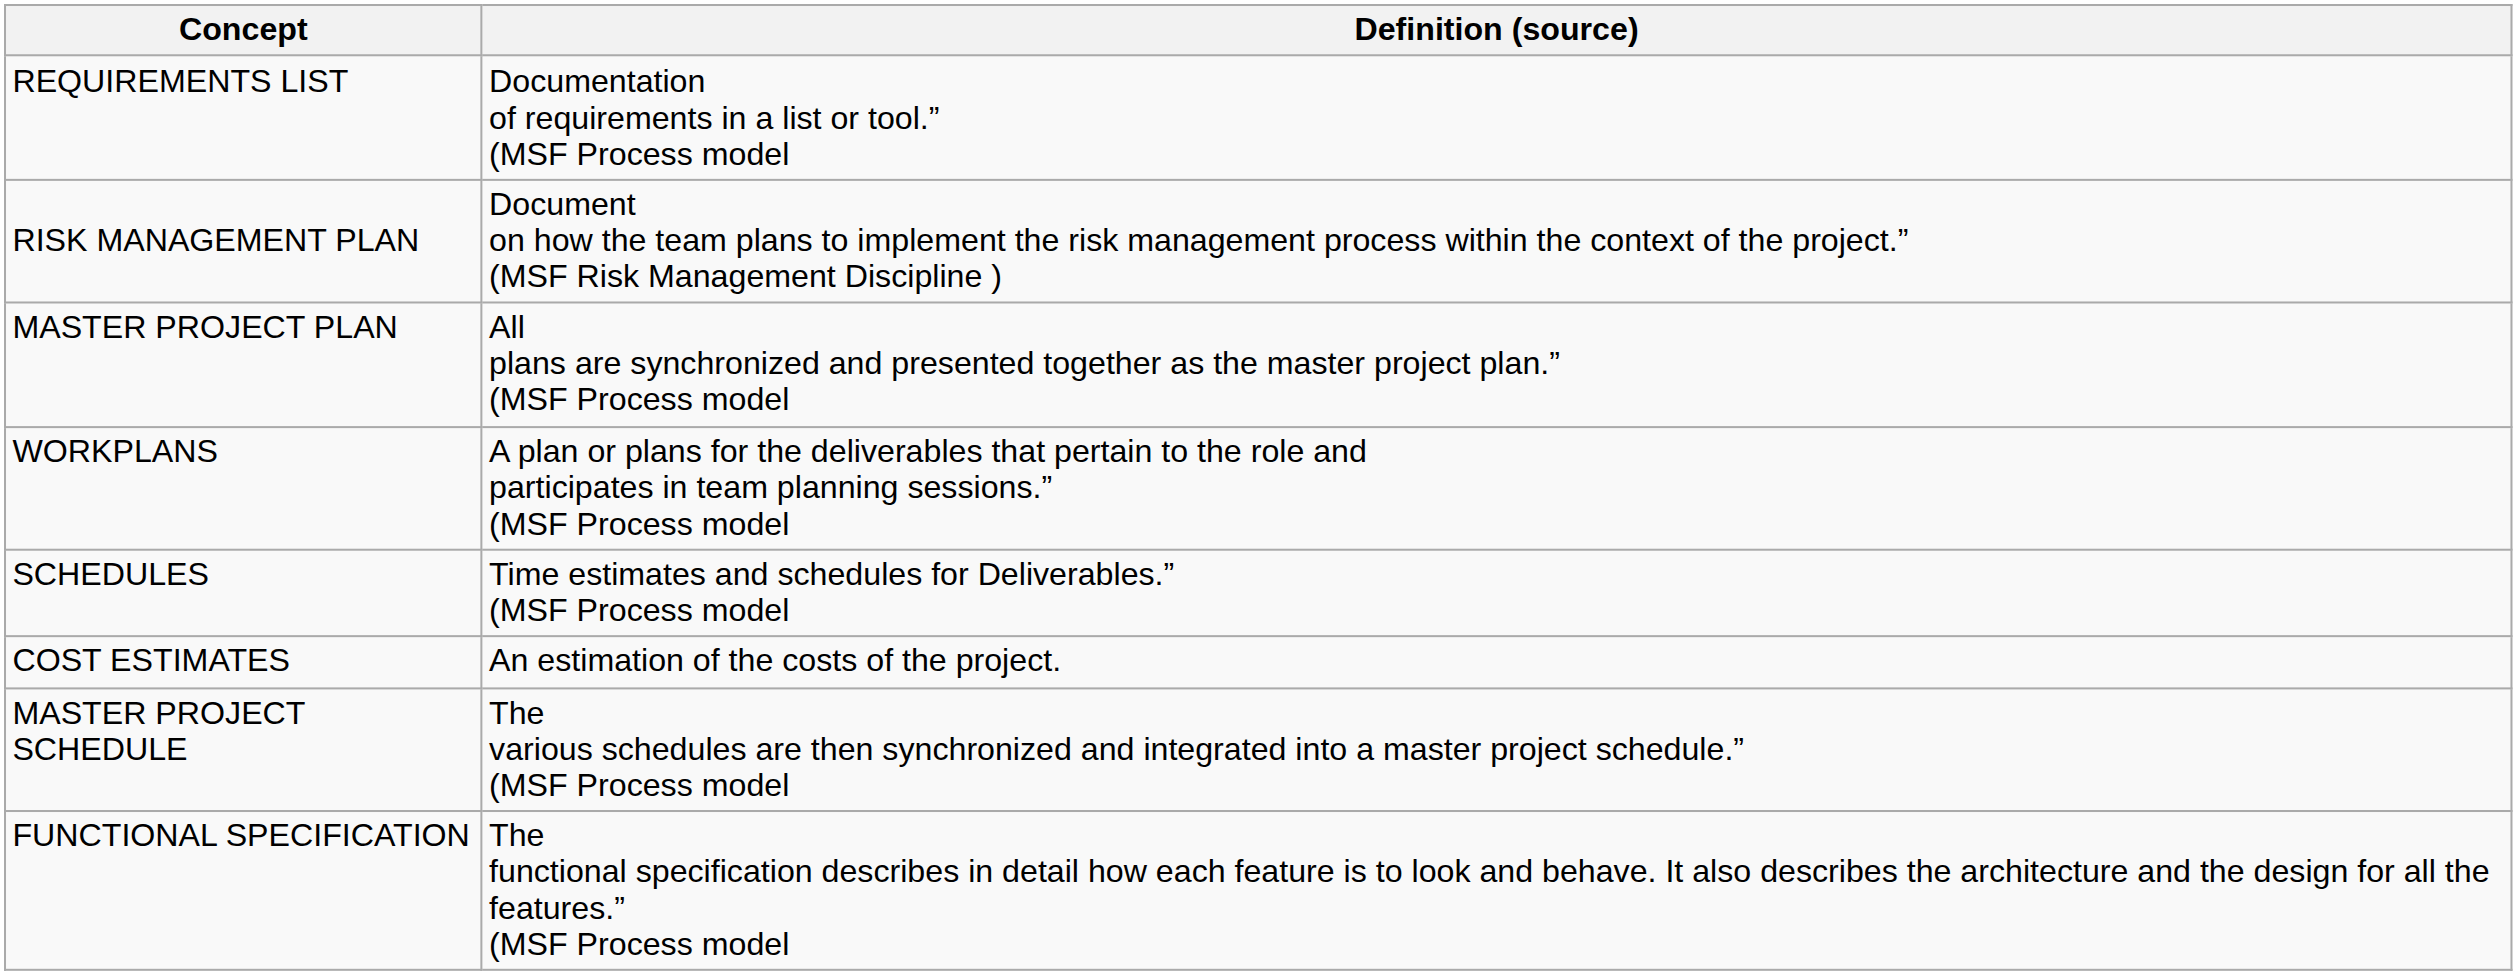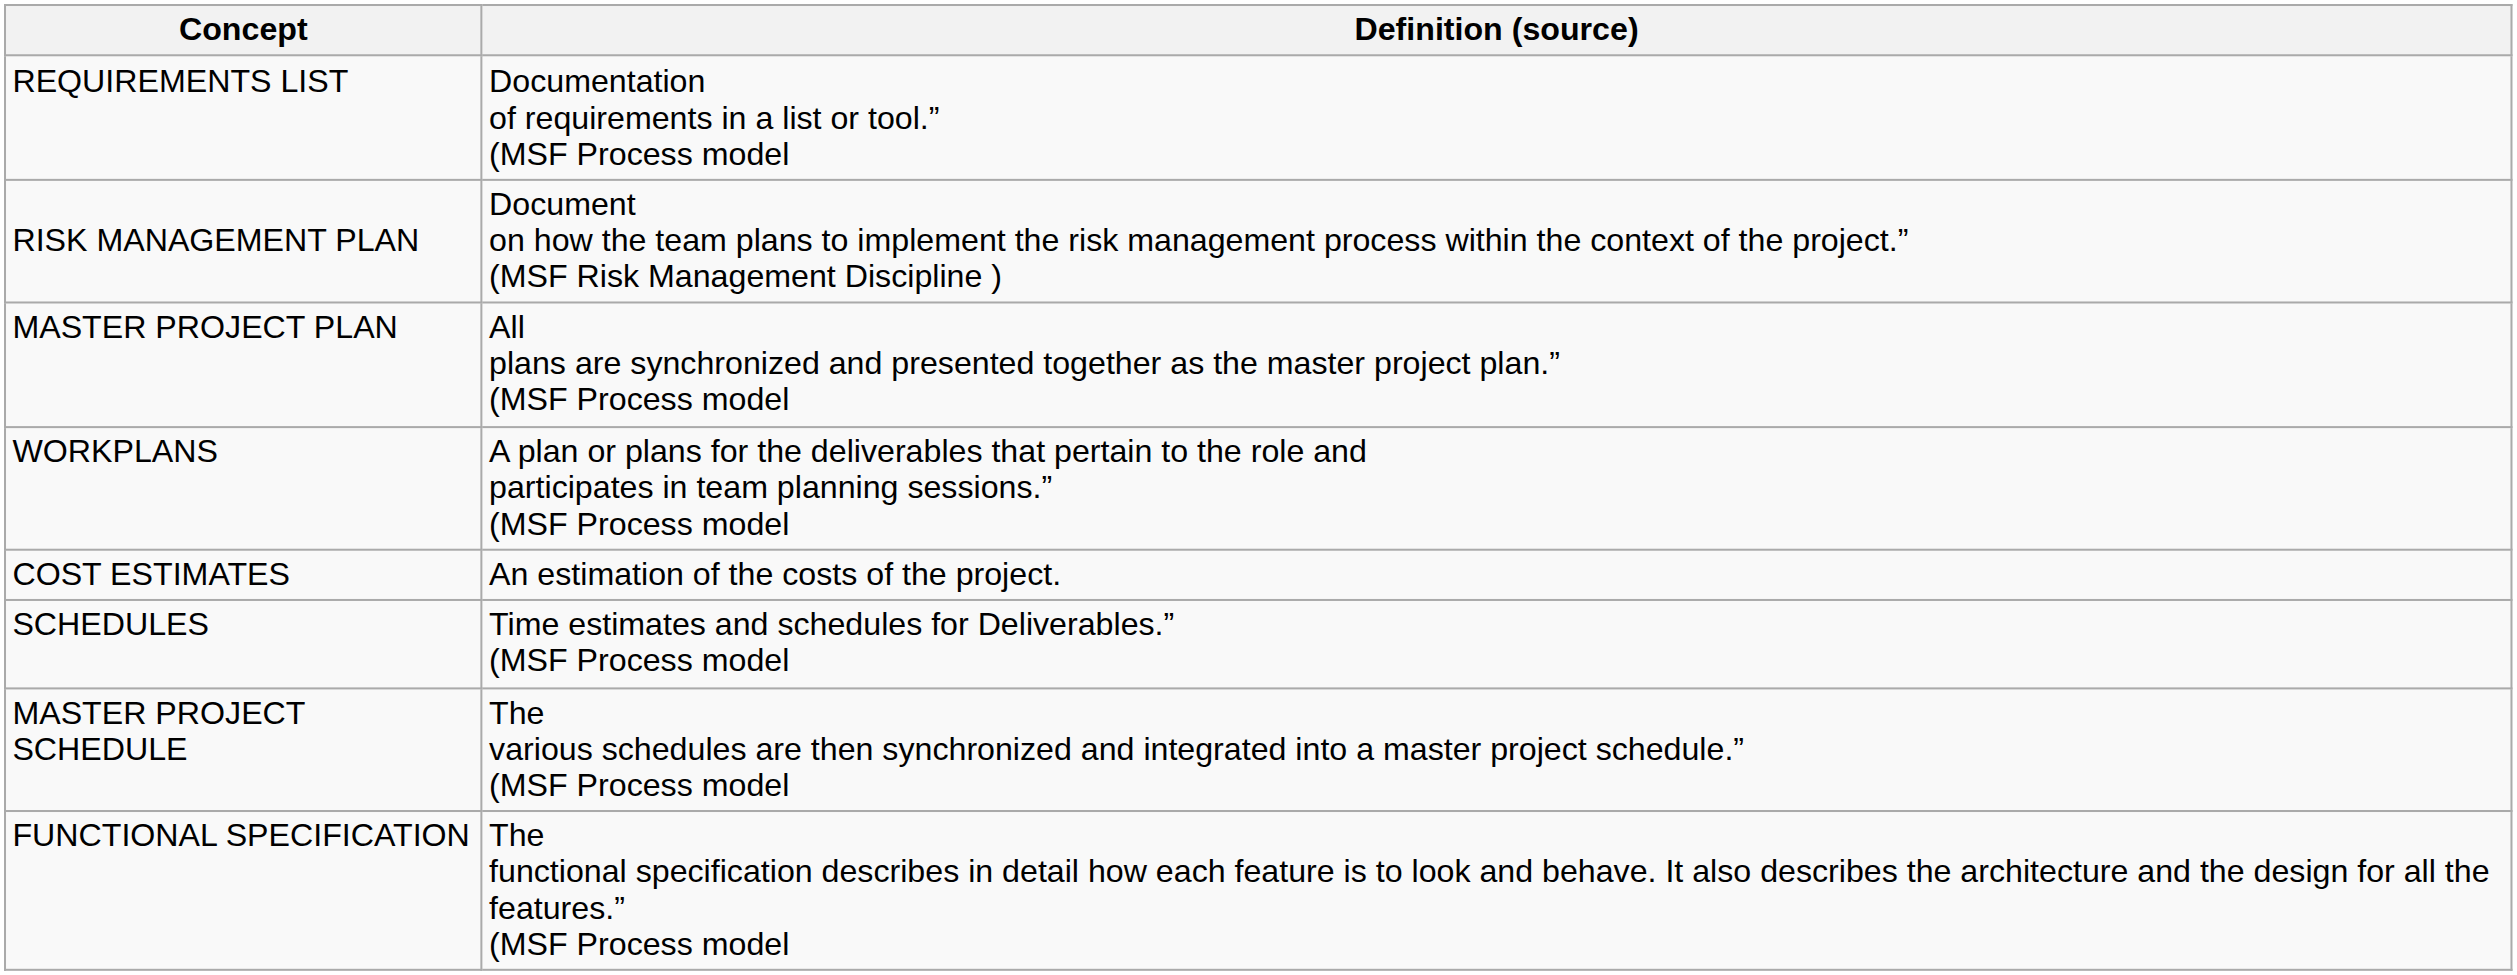rows swapped: COST ESTIMATES <-> SCHEDULES
